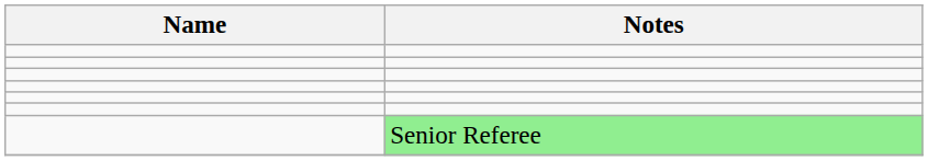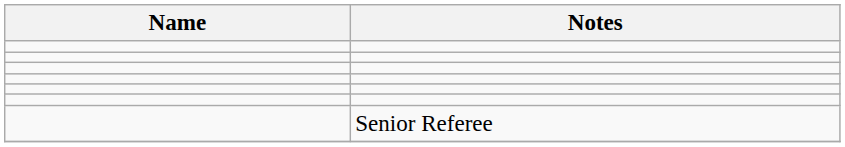row 8 | Notes: lightgreen background -> no background
